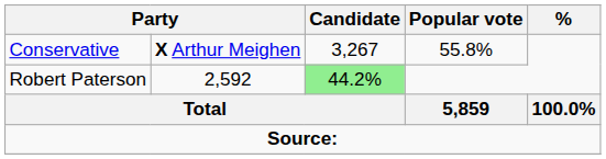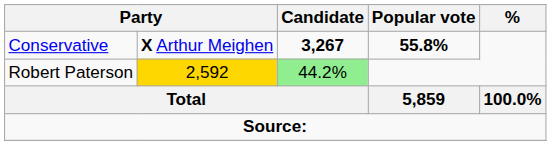Conservative | Candidate: normal -> bold
Conservative | Popular vote: normal -> bold
Robert Paterson | column 2: no background -> gold background
